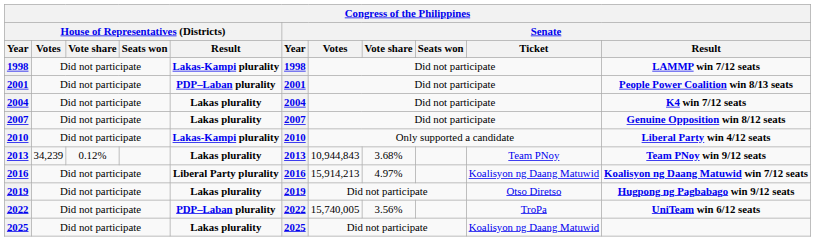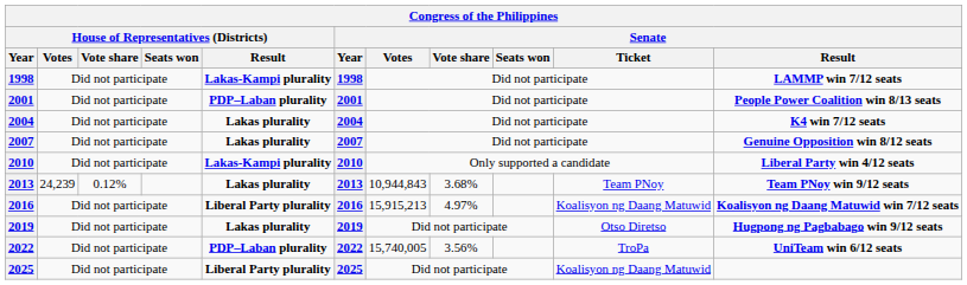row 9 | House of Representatives (Districts) / Votes: 34,239 -> 24,239
row 10 | Senate / Votes: 15,914,213 -> 15,915,213
row 13 | House of Representatives (Districts) / Result: Lakas plurality -> Liberal Party plurality
